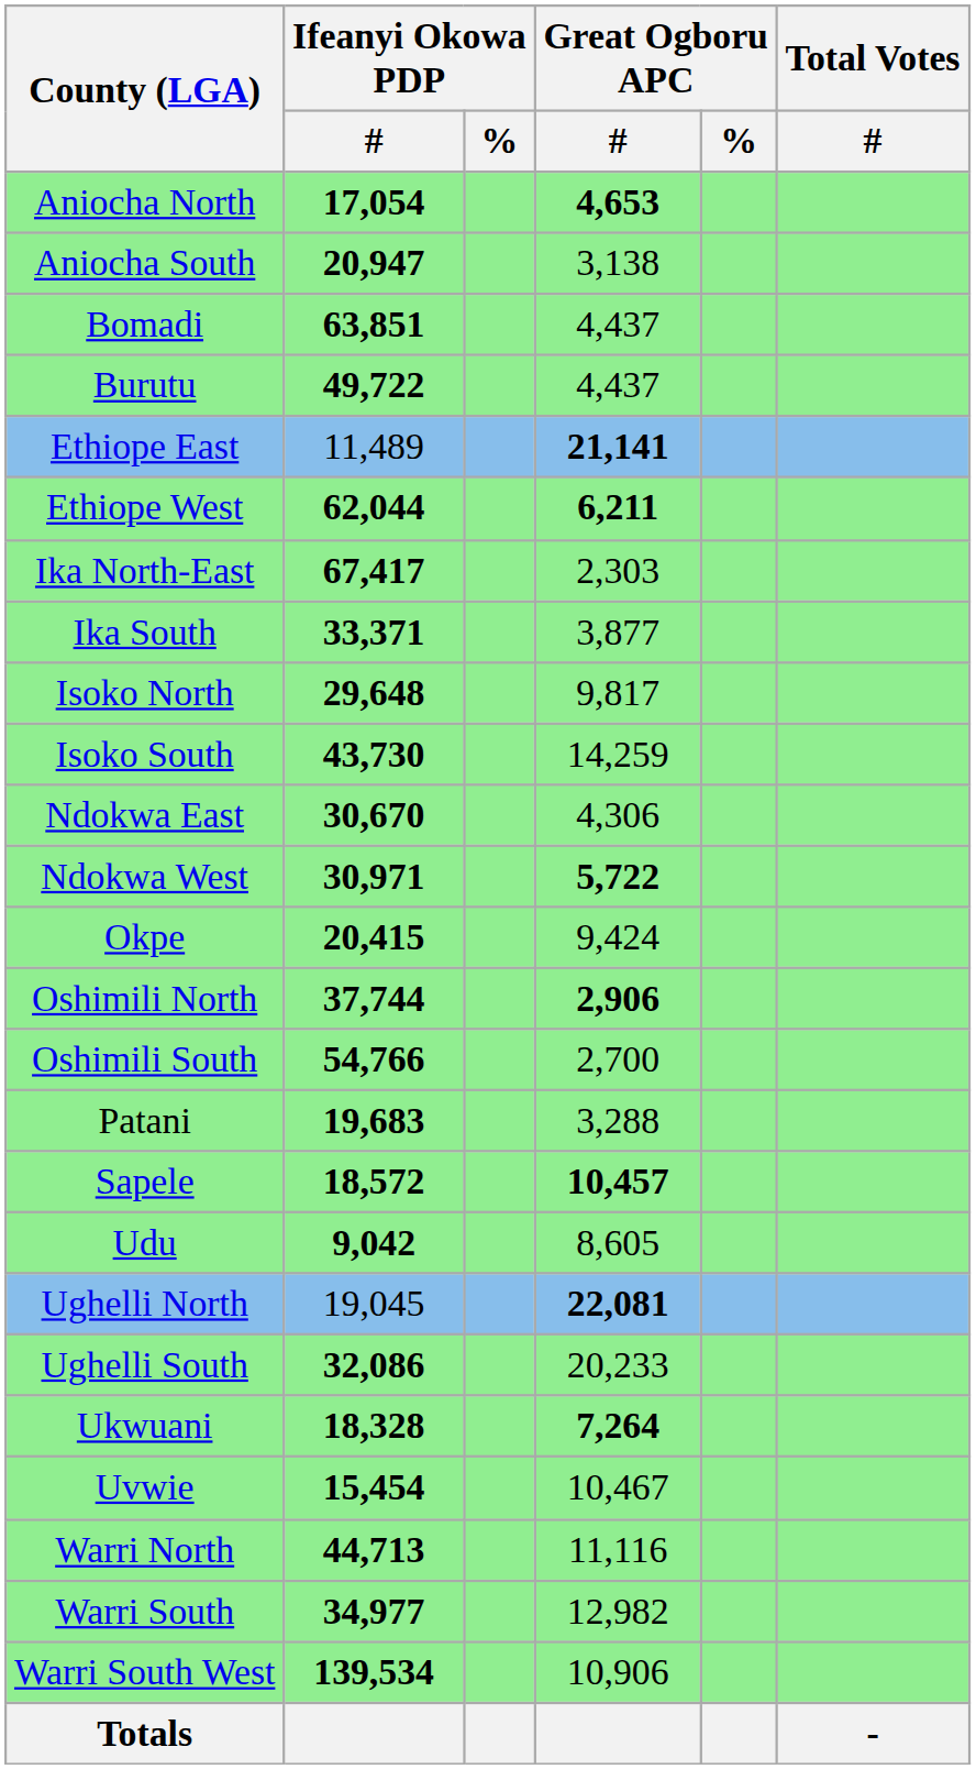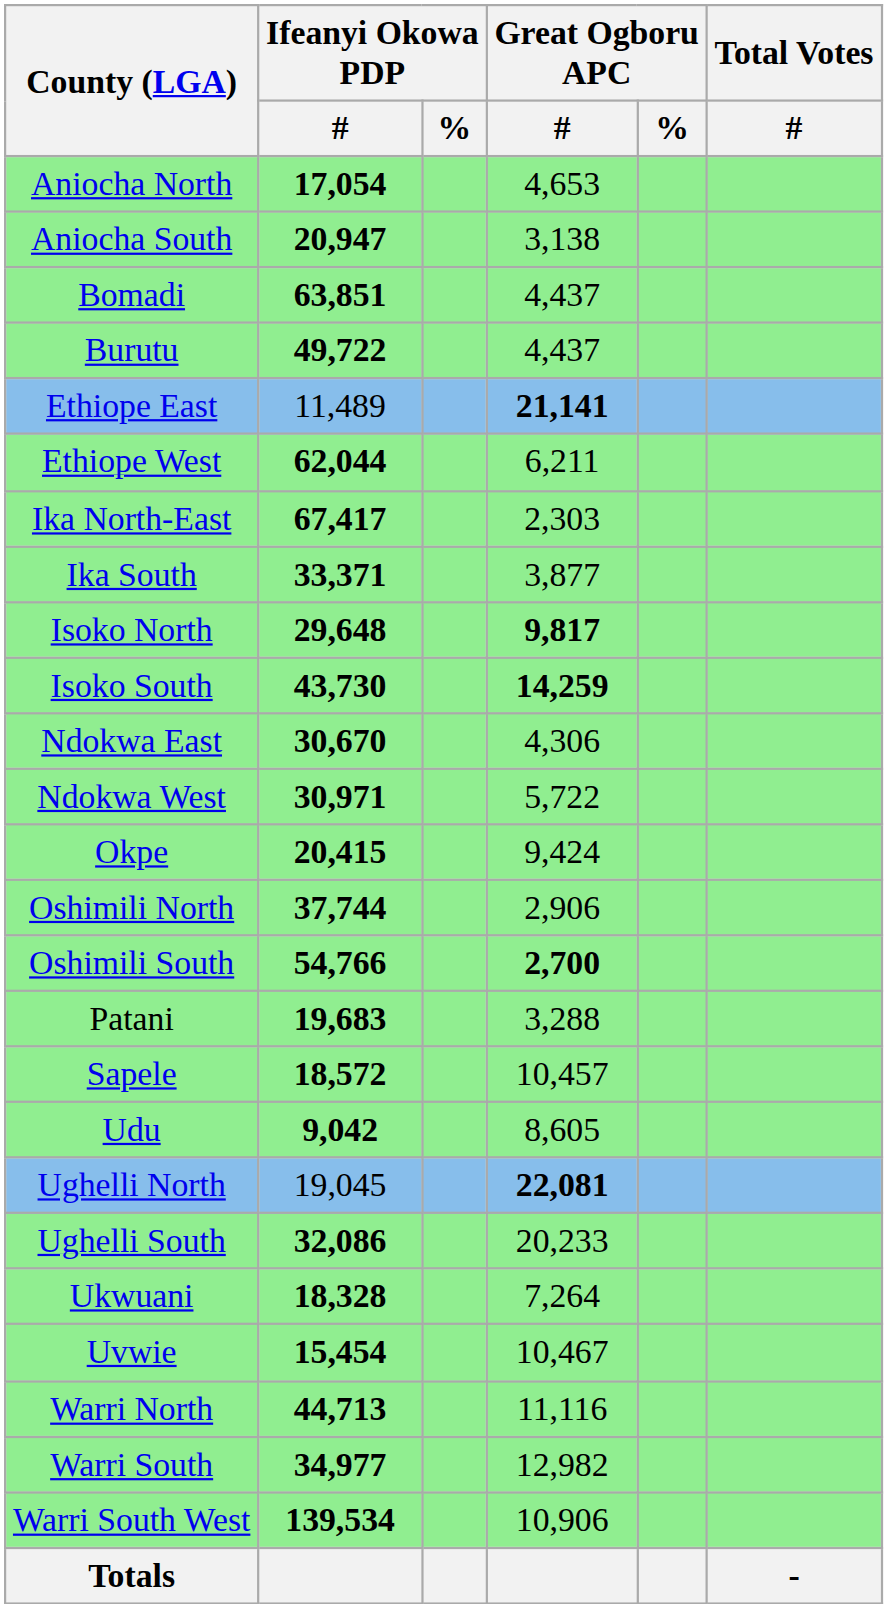Aniocha North | Great Ogboru APC / #: bold -> normal
Ethiope West | Great Ogboru APC / #: bold -> normal
Isoko North | Great Ogboru APC / #: normal -> bold
Isoko South | Great Ogboru APC / #: normal -> bold
Ndokwa West | Great Ogboru APC / #: bold -> normal
Oshimili North | Great Ogboru APC / #: bold -> normal
Oshimili South | Great Ogboru APC / #: normal -> bold
Sapele | Great Ogboru APC / #: bold -> normal
Ukwuani | Great Ogboru APC / #: bold -> normal
